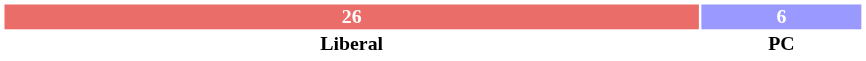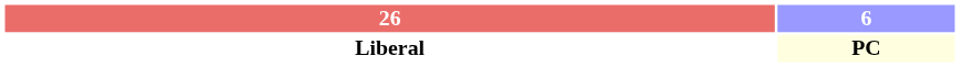Liberal | 6: no background -> lightyellow background
